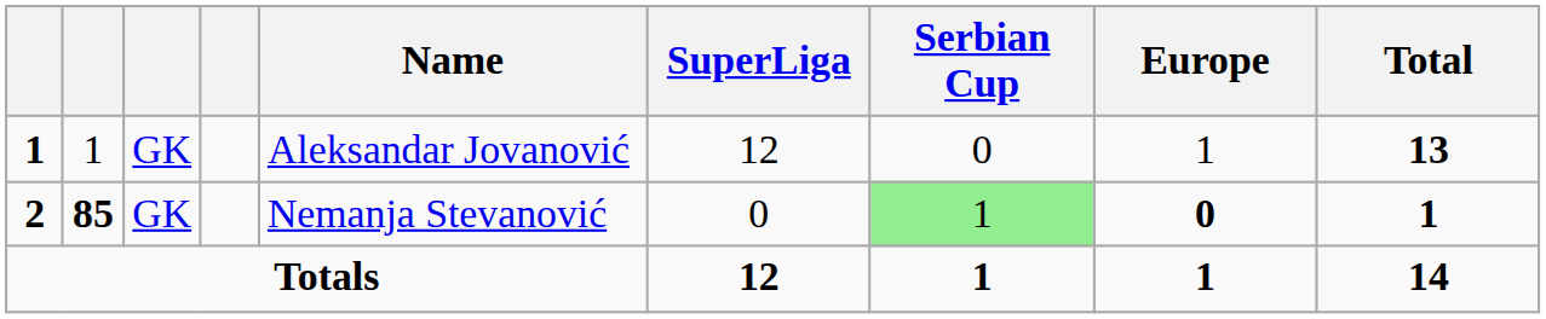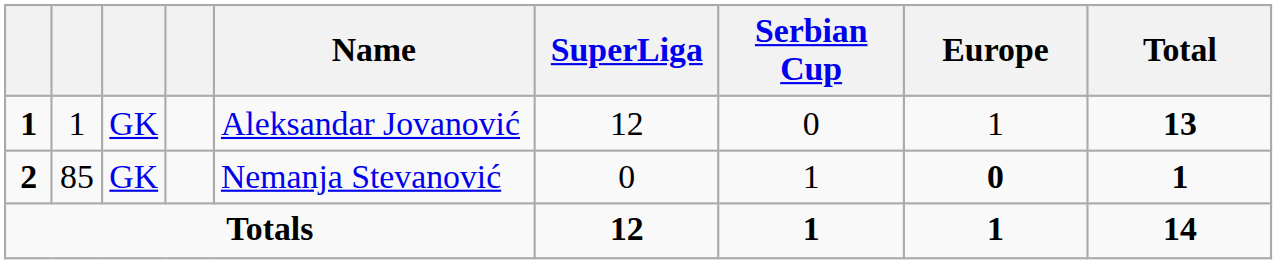2 | column 2: bold -> normal
2 | Serbian Cup: lightgreen background -> no background
